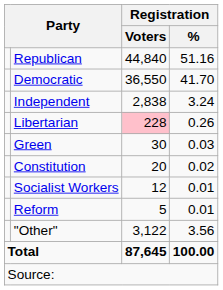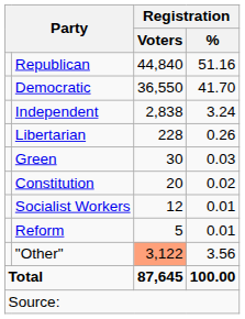Libertarian | Registration / Voters: pink background -> no background
"Other" | Registration / Voters: no background -> lightsalmon background
